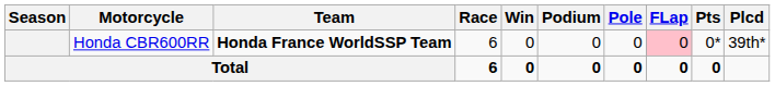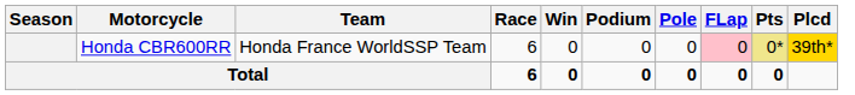row 2 | Team: bold -> normal
row 2 | Pts: no background -> khaki background
row 2 | Plcd: no background -> gold background
